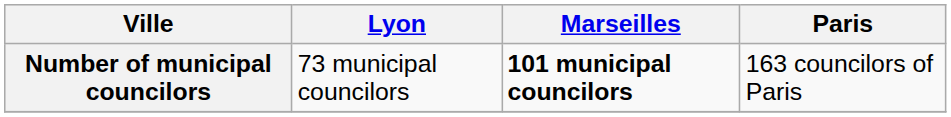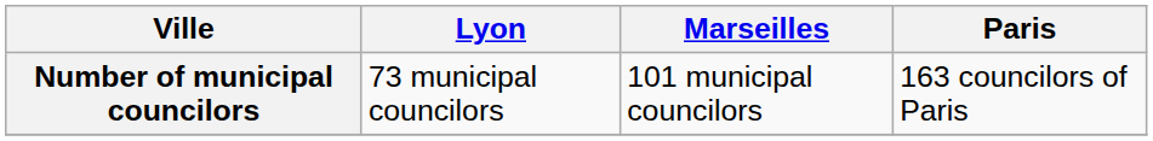Number of municipal councilors | Marseilles: bold -> normal
